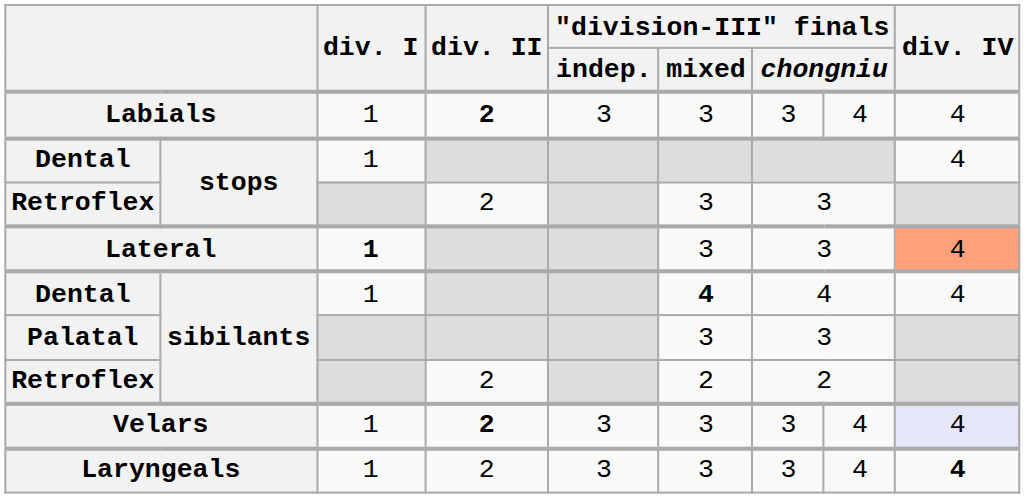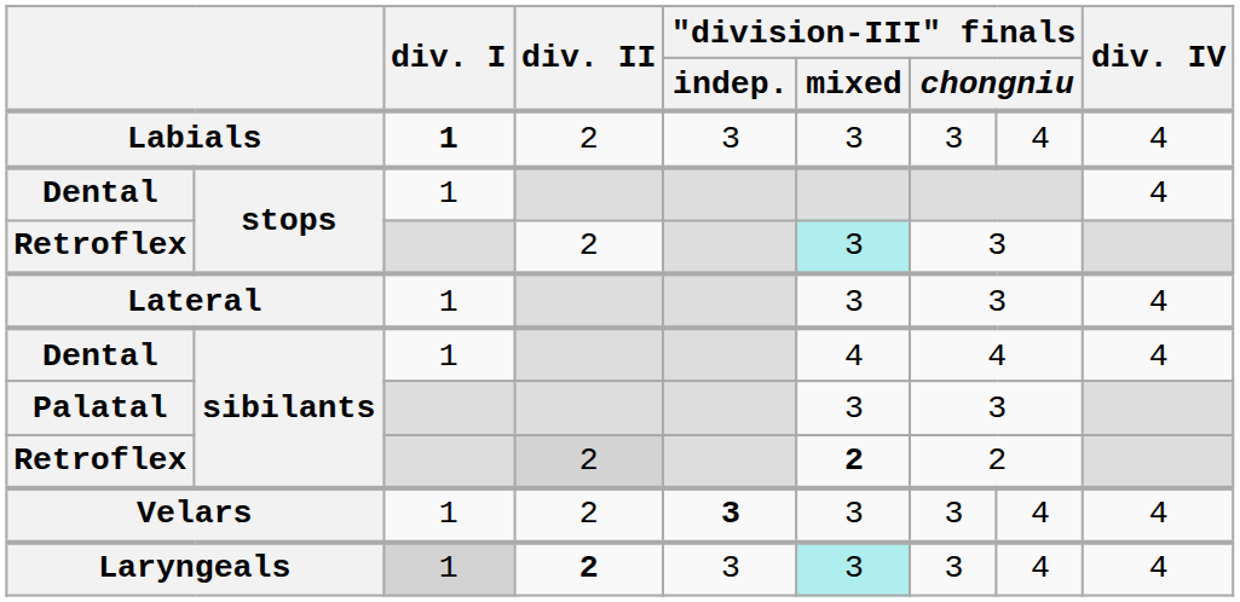Labials | div. I: normal -> bold
Labials | div. II: bold -> normal
Retroflex / stops | "division-III" finals / mixed: no background -> paleturquoise background
Lateral | div. I: bold -> normal
Lateral | div. IV: lightsalmon background -> no background
Dental / sibilants | "division-III" finals / mixed: bold -> normal
Retroflex / sibilants | div. II: no background -> lightgrey background
Retroflex / sibilants | "division-III" finals / mixed: normal -> bold
Velars | div. II: bold -> normal
Velars | "division-III" finals / indep.: normal -> bold
Velars | div. IV: lavender background -> no background
Laryngeals | div. I: no background -> lightgrey background
Laryngeals | div. II: normal -> bold
Laryngeals | "division-III" finals / mixed: no background -> paleturquoise background
Laryngeals | div. IV: bold -> normal
